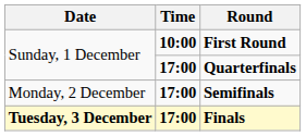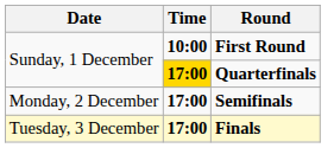Quarterfinals | Time: no background -> gold background
Finals | Date: bold -> normal
